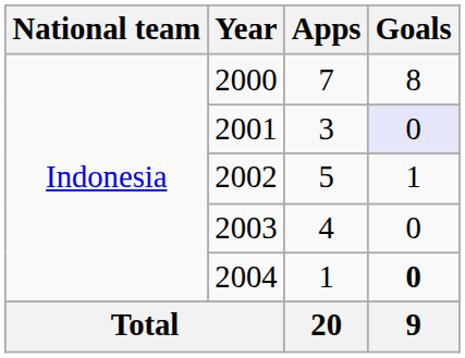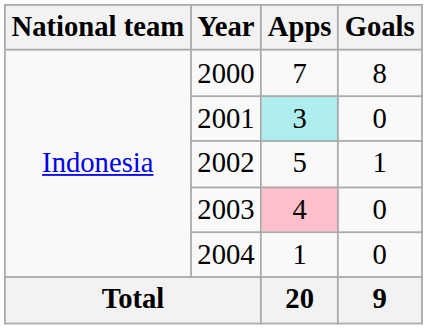2001 | Apps: no background -> paleturquoise background
2001 | Goals: lavender background -> no background
2003 | Apps: no background -> pink background
2004 | Goals: bold -> normal
